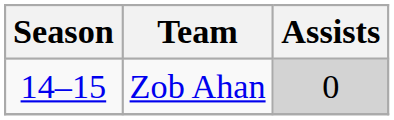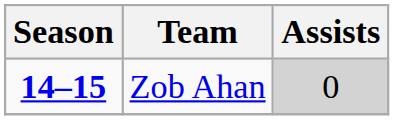Zob Ahan | Season: normal -> bold
